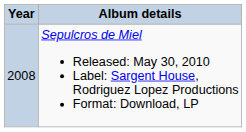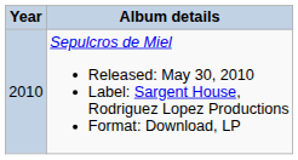row 2 | Year: 2008 -> 2010
